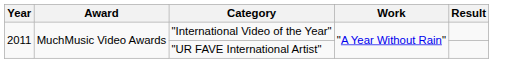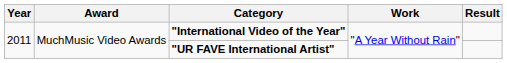"International Video of the Year" | Category: normal -> bold
"UR FAVE International Artist" | Category: normal -> bold
